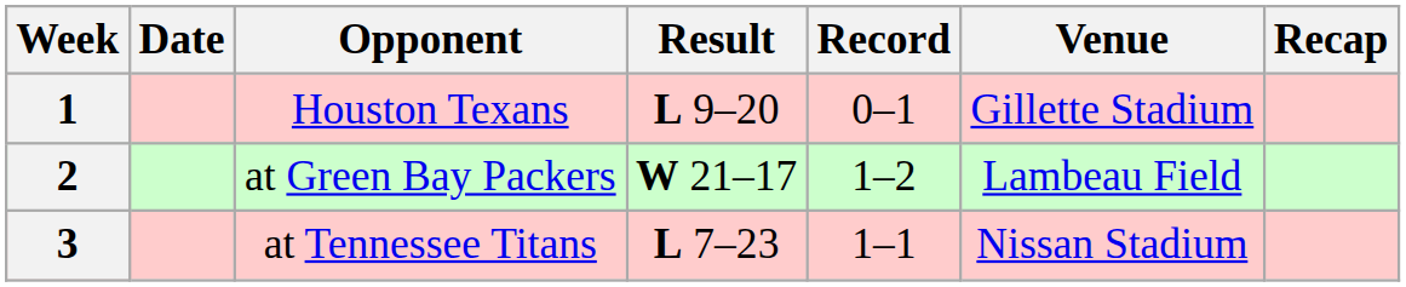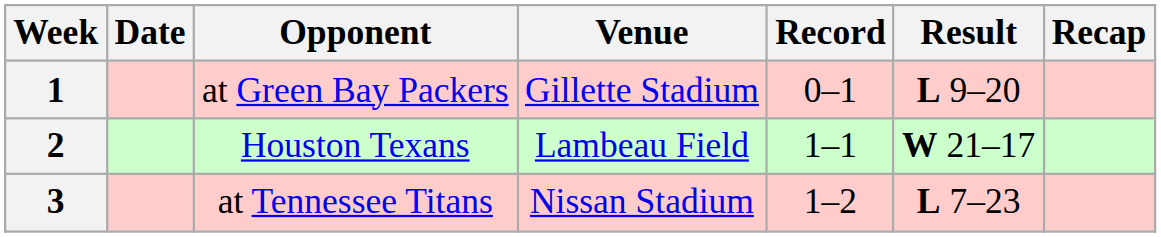columns swapped: Result <-> Venue
1 | Opponent: Houston Texans -> at Green Bay Packers
2 | Opponent: at Green Bay Packers -> Houston Texans
2 | Record: 1–2 -> 1–1
3 | Record: 1–1 -> 1–2
